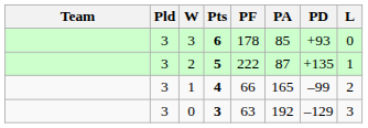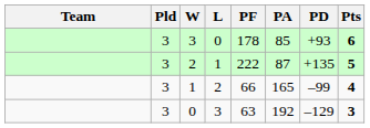columns swapped: L <-> Pts
